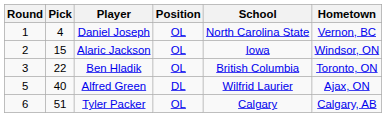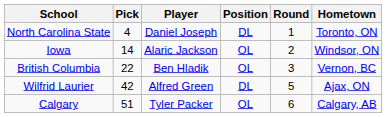columns swapped: Round <-> School
Daniel Joseph | Position: OL -> DL
Daniel Joseph | Hometown: Vernon, BC -> Toronto, ON
Alaric Jackson | Pick: 15 -> 14
Ben Hladik | Hometown: Toronto, ON -> Vernon, BC
Alfred Green | Pick: 40 -> 42
